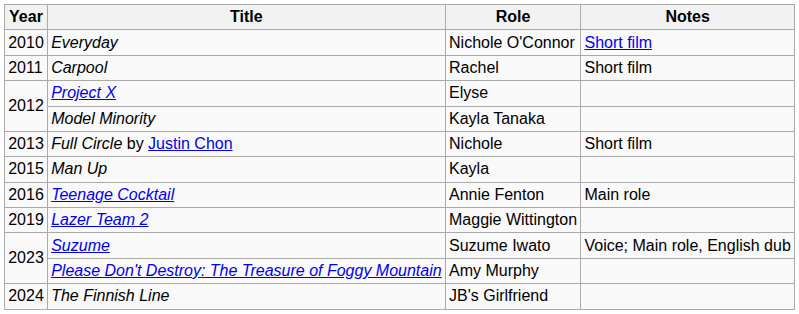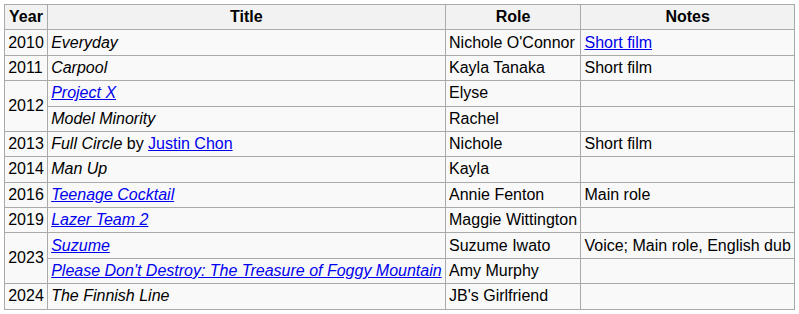Carpool | Role: Rachel -> Kayla Tanaka
Model Minority | Role: Kayla Tanaka -> Rachel
Man Up | Year: 2015 -> 2014
